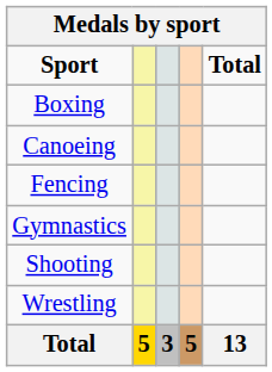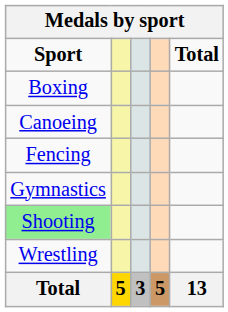Shooting | Sport: no background -> lightgreen background
